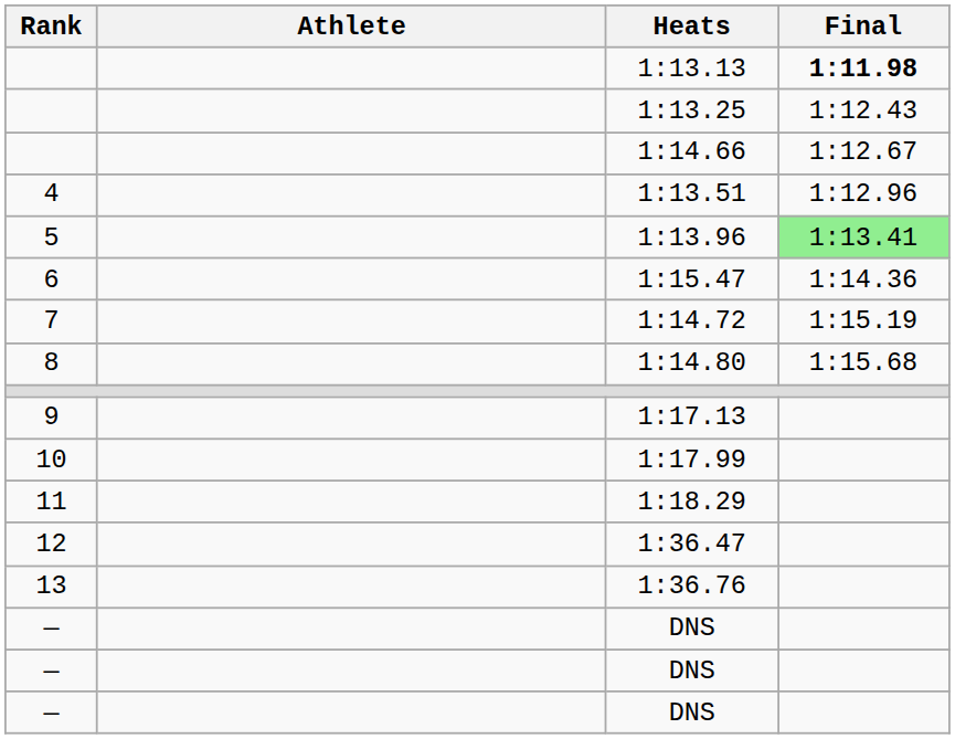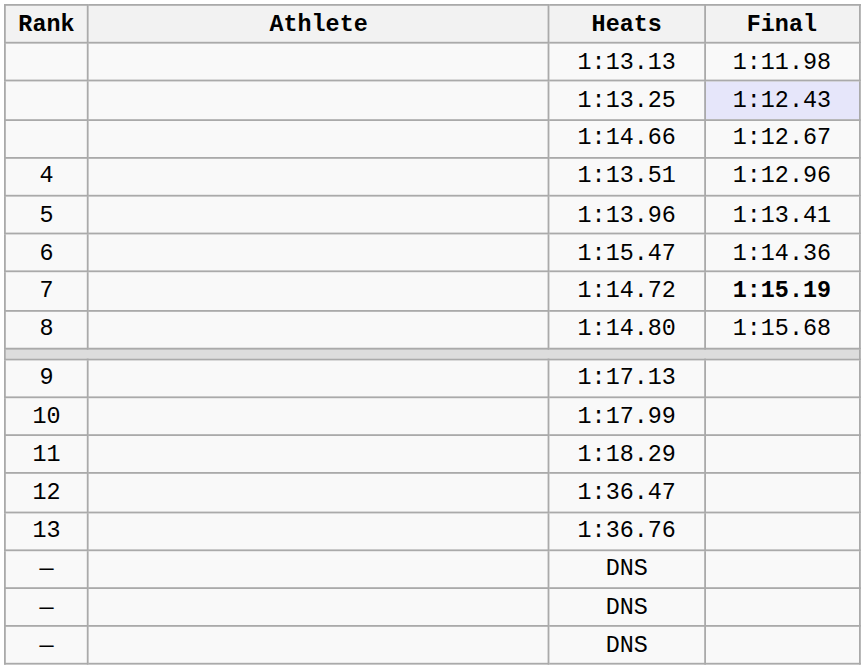1:13.13 | Final: bold -> normal
1:13.25 | Final: no background -> lavender background
1:13.96 | Final: lightgreen background -> no background
1:14.72 | Final: normal -> bold
